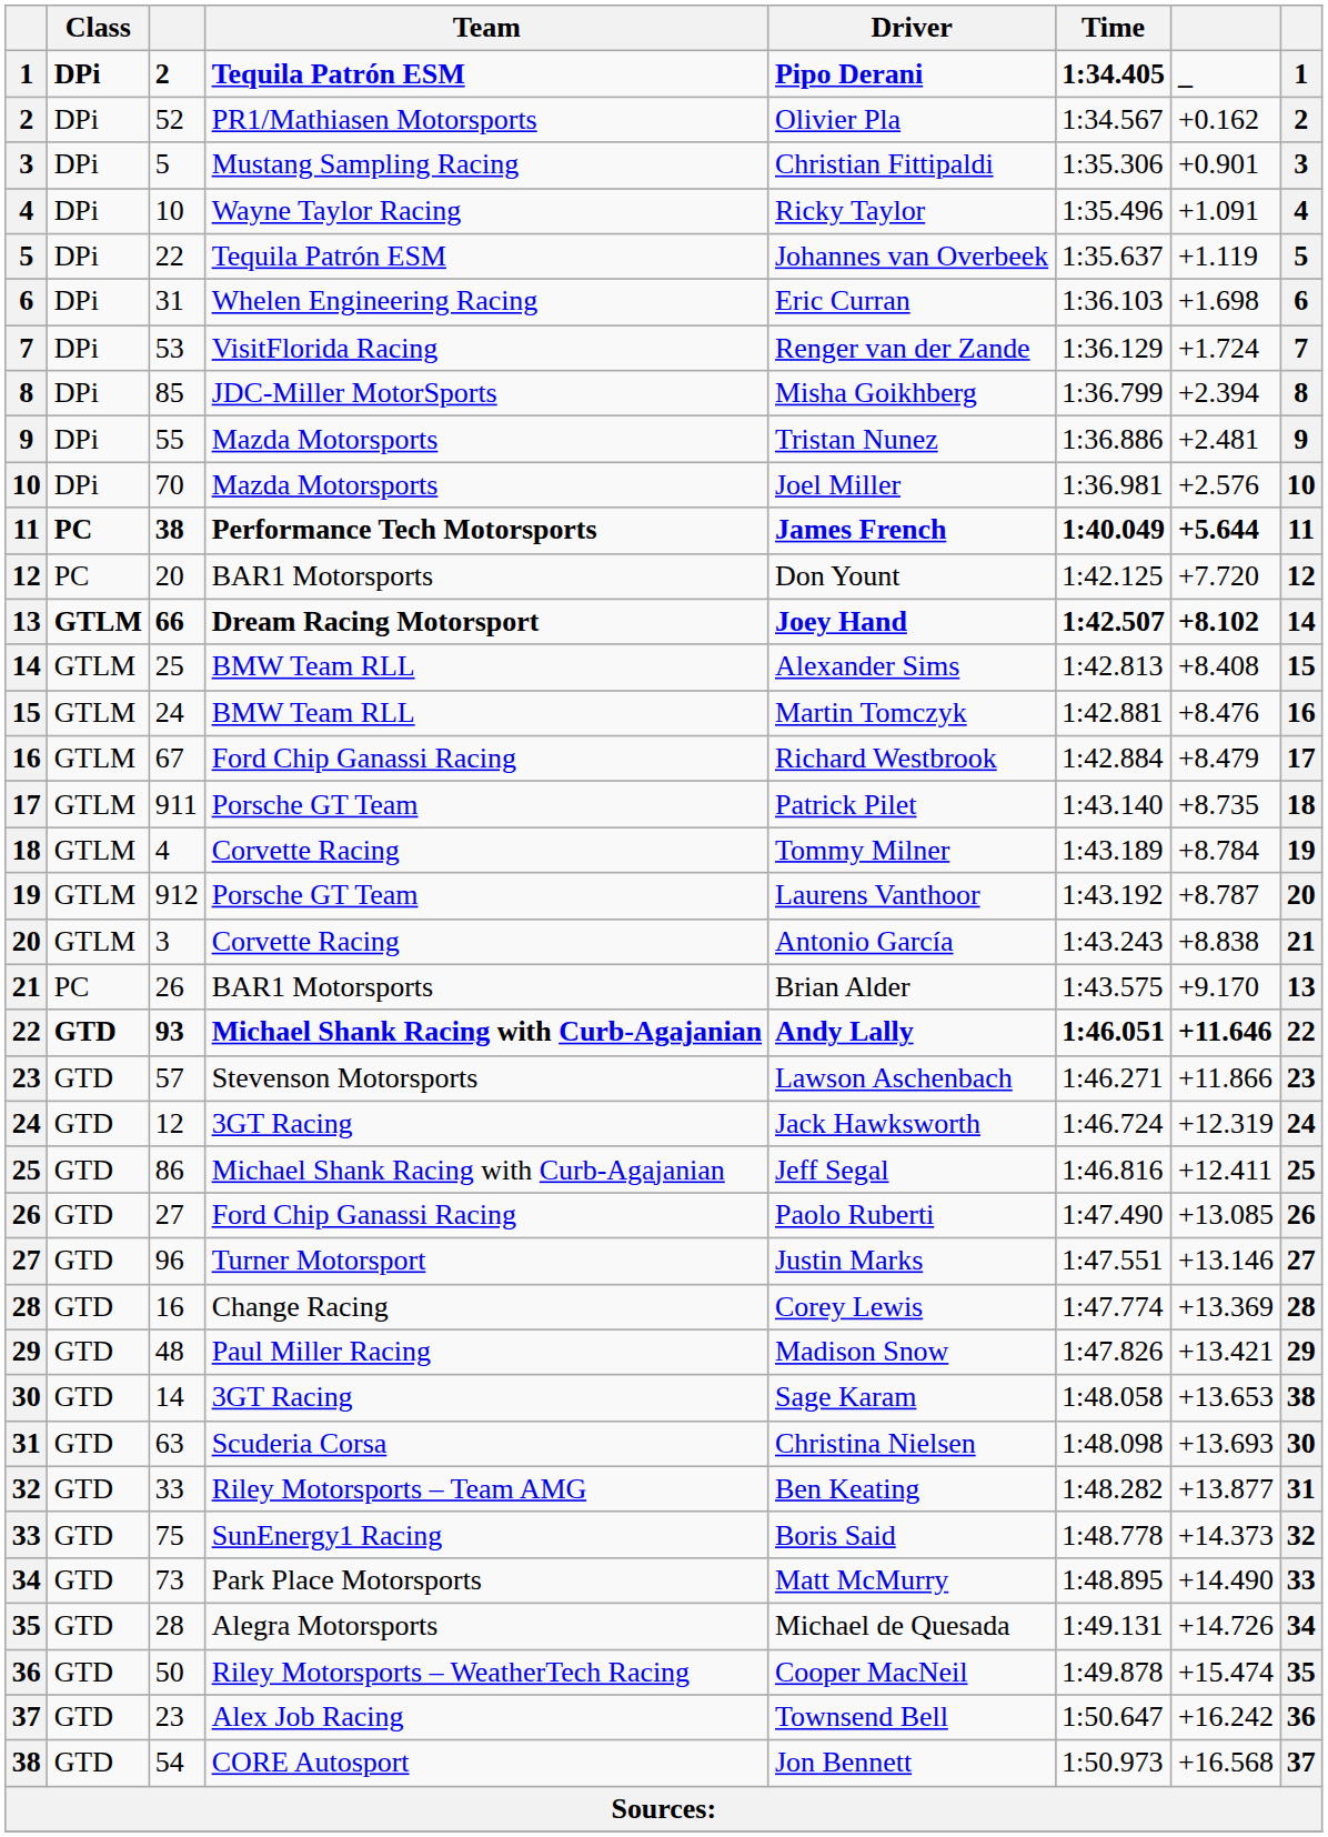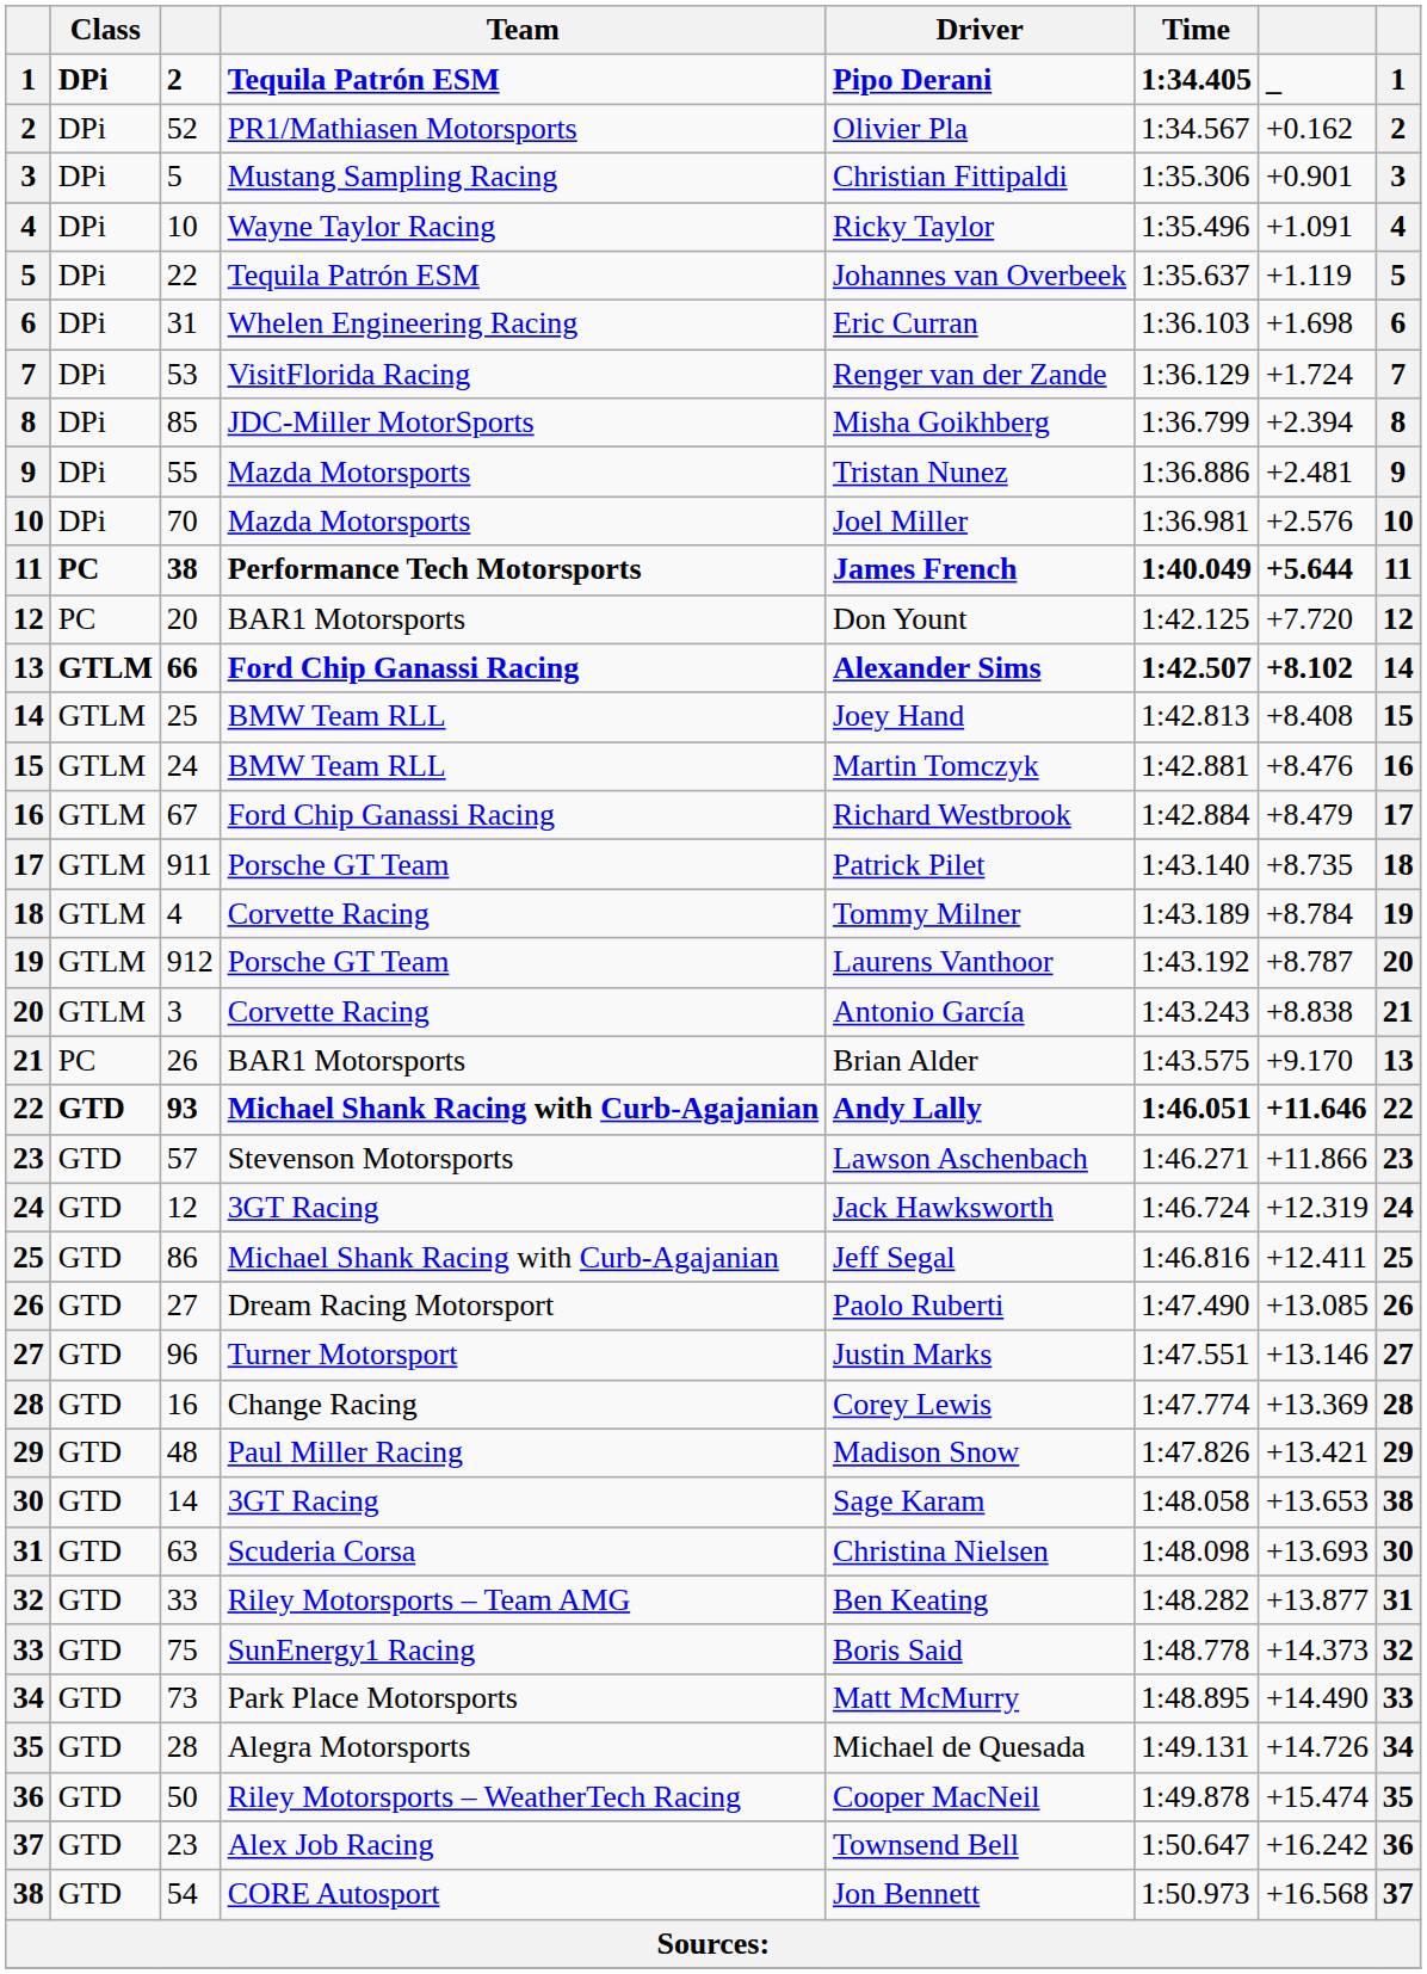row 14 | Team: Dream Racing Motorsport -> Ford Chip Ganassi Racing
row 14 | Driver: Joey Hand -> Alexander Sims
row 15 | Driver: Alexander Sims -> Joey Hand
row 27 | Team: Ford Chip Ganassi Racing -> Dream Racing Motorsport
